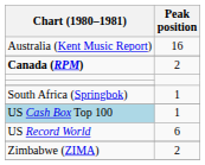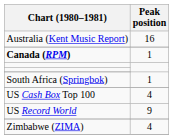row 3 | Peak position: 2 -> 1
row 7 | Chart (1980–1981): lightblue background -> no background
row 7 | Peak position: 1 -> 4
row 8 | Peak position: 6 -> 9
row 9 | Peak position: 2 -> 4
